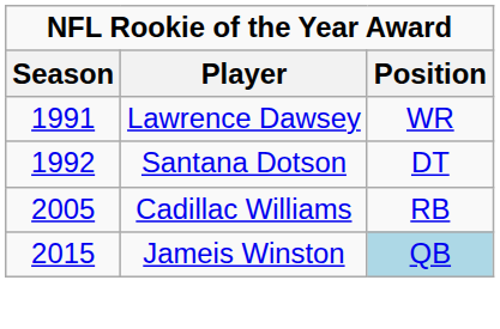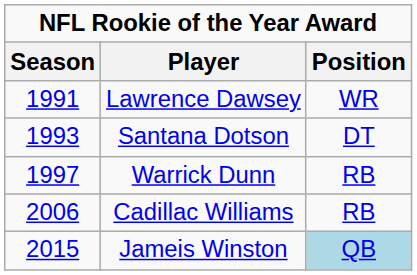Santana Dotson | Season: 1992 -> 1993
+ row: 1997 | Warrick Dunn | RB
Cadillac Williams | Season: 2005 -> 2006
